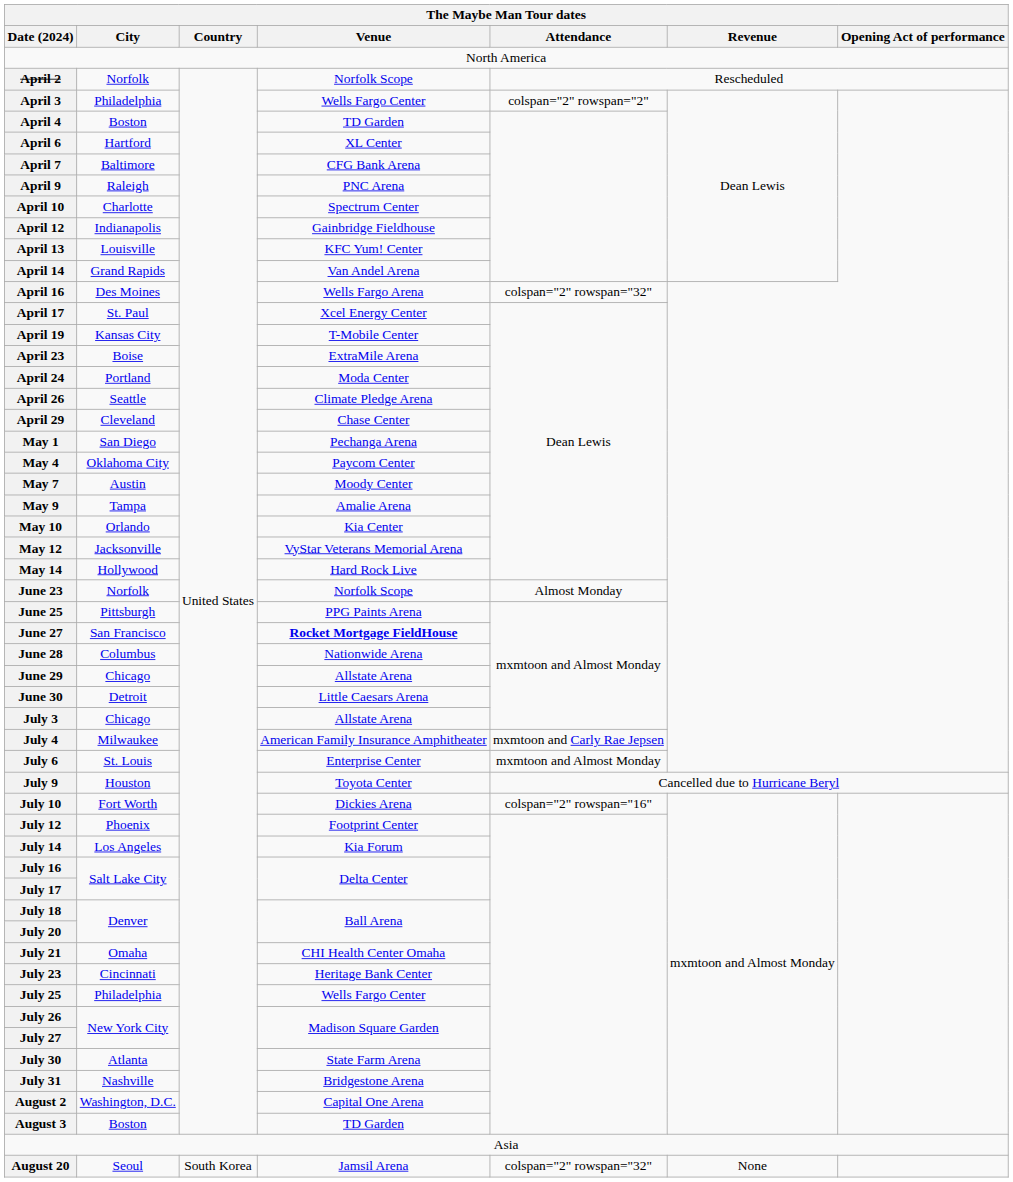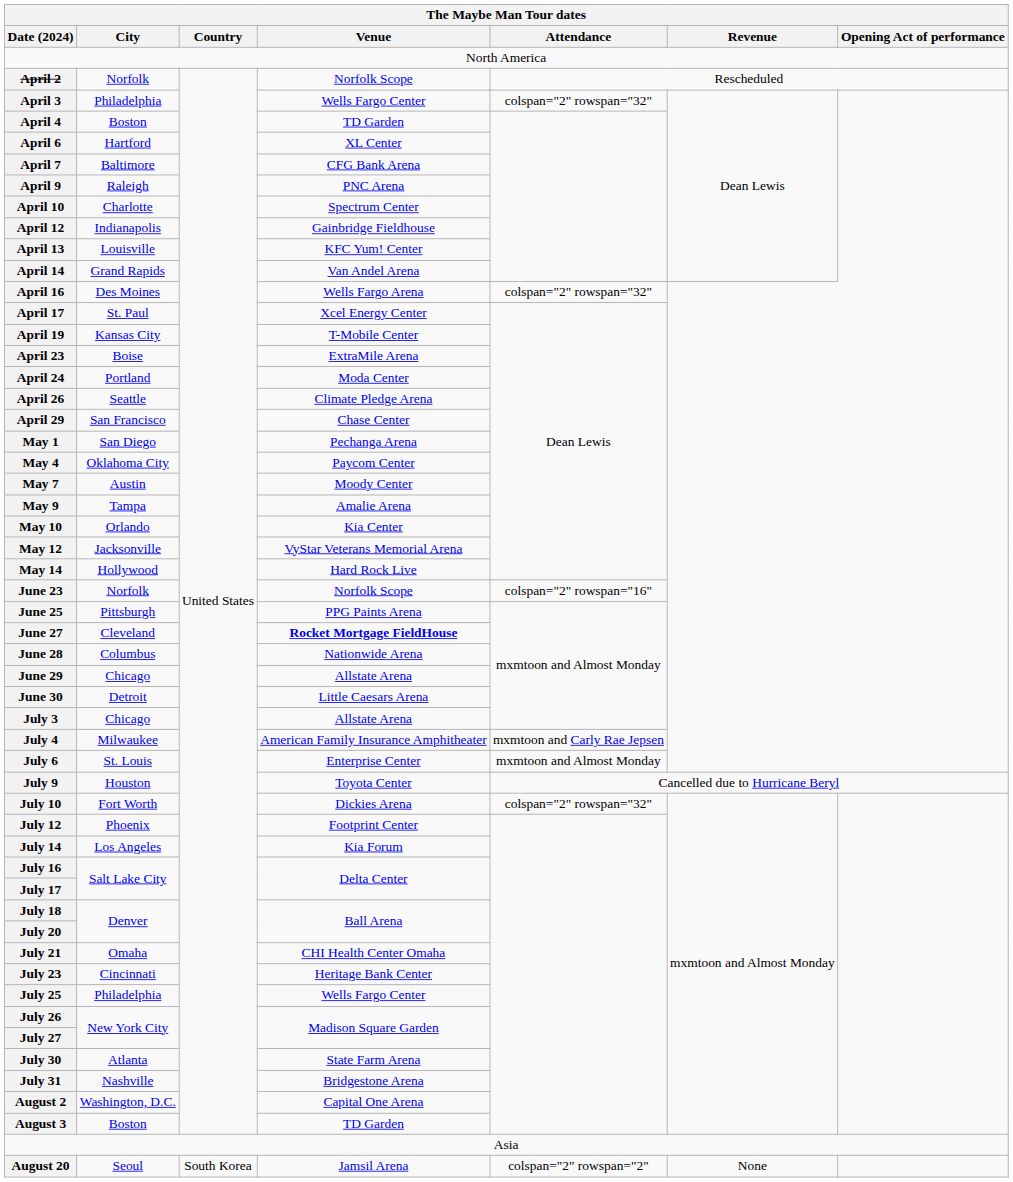April 3 | Attendance: colspan="2" rowspan="2" -> colspan="2" rowspan="32"
April 29 | City: Cleveland -> San Francisco
June 23 | Attendance: Almost Monday -> colspan="2" rowspan="16"
June 27 | City: San Francisco -> Cleveland
July 10 | Attendance: colspan="2" rowspan="16" -> colspan="2" rowspan="32"
August 20 | Attendance: colspan="2" rowspan="32" -> colspan="2" rowspan="2"
